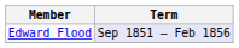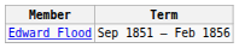Edward Flood | Term: lavender background -> no background
